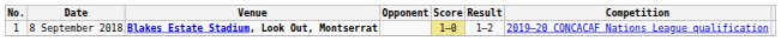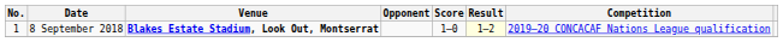8 September 2018 | Score: khaki background -> no background
8 September 2018 | Result: no background -> lightyellow background
